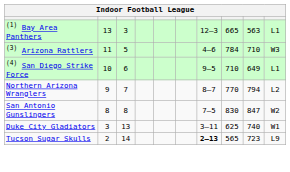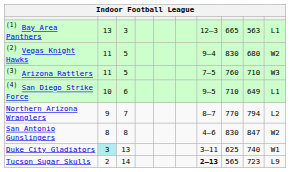+ row: (2) Vegas Knight Hawks | 11 | 5 | 9–4 | 830 | 680 | W2
(3) Arizona Rattlers | column 7: 4–6 -> 7–5
(3) Arizona Rattlers | column 8: 784 -> 760
San Antonio Gunslingers | column 7: 7–5 -> 4–6
Duke City Gladiators | column 2: no background -> paleturquoise background
